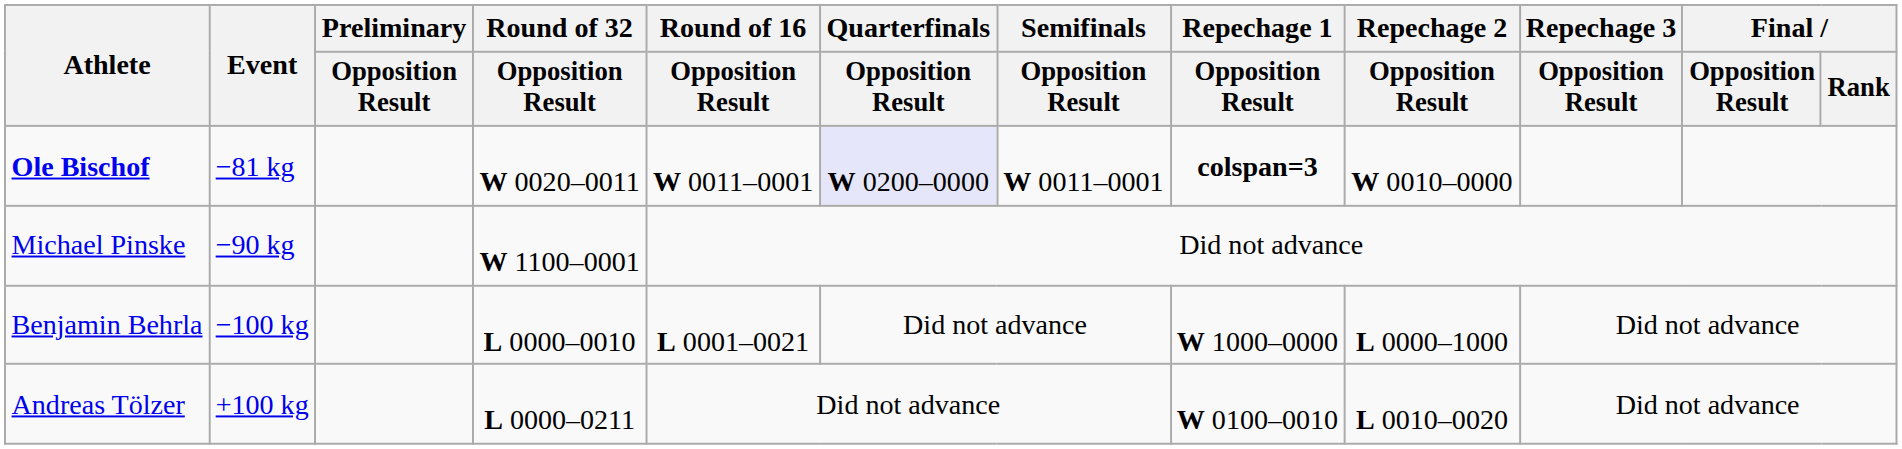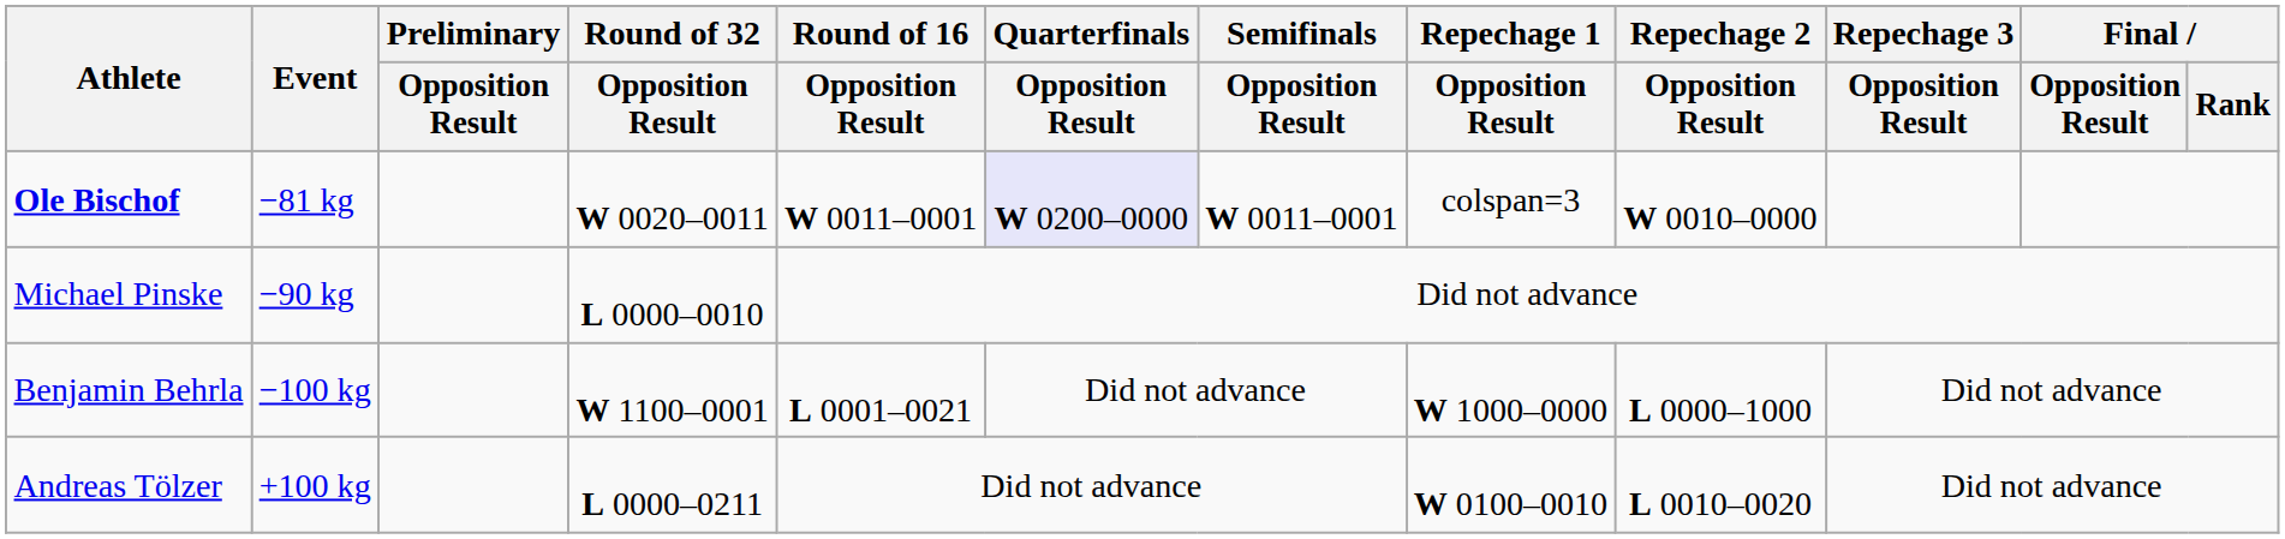Ole Bischof | Repechage 1 / Opposition Result: bold -> normal
Michael Pinske | Round of 32 / Opposition Result: W 1100–0001 -> L 0000–0010
Benjamin Behrla | Round of 32 / Opposition Result: L 0000–0010 -> W 1100–0001
